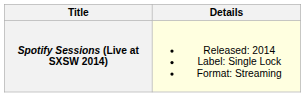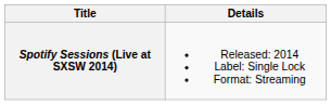Spotify Sessions (Live at SXSW 2014) | Details: lightyellow background -> no background
